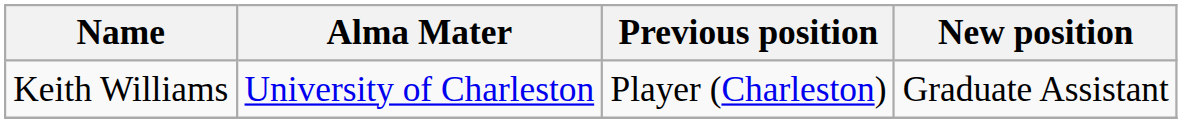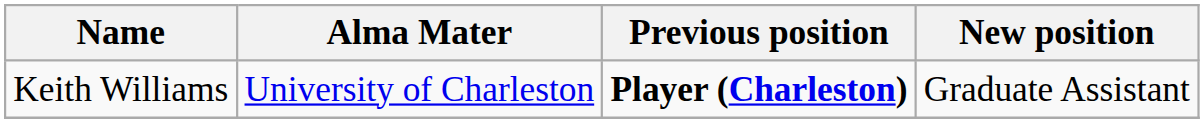Keith Williams | Previous position: normal -> bold
